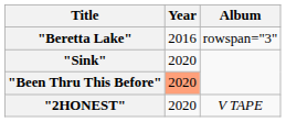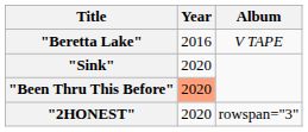"Beretta Lake" | Album: rowspan="3" -> V TAPE
"2HONEST" | Album: V TAPE -> rowspan="3"
